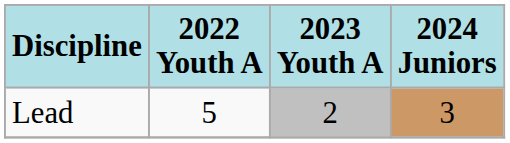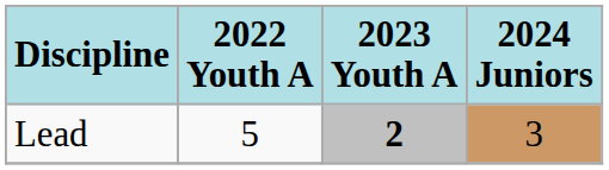Lead | 2023 Youth A: normal -> bold
